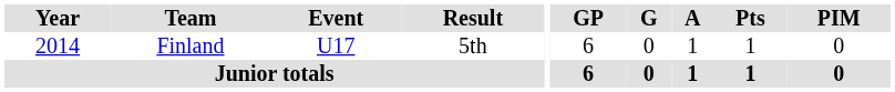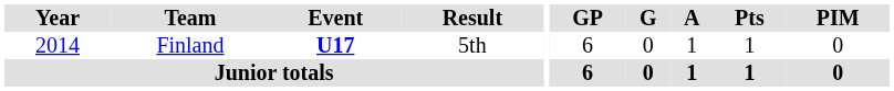Finland | Event: normal -> bold
